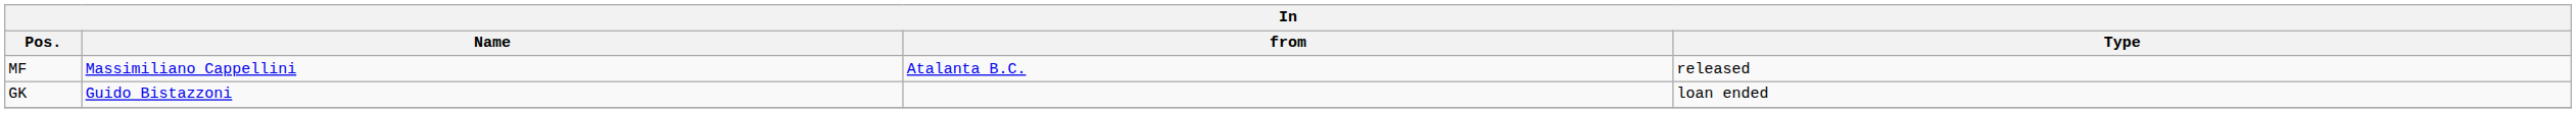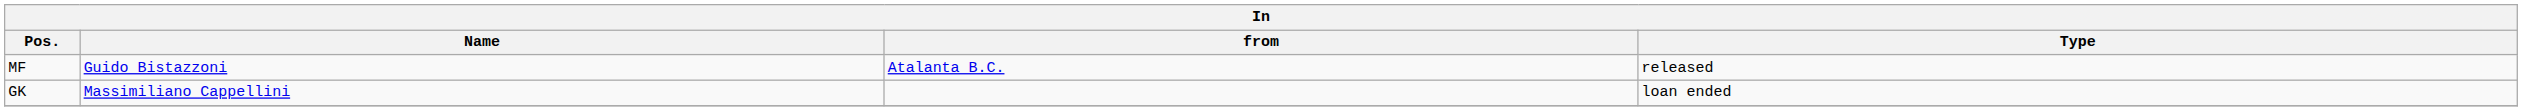MF | Name: Massimiliano Cappellini -> Guido Bistazzoni
GK | Name: Guido Bistazzoni -> Massimiliano Cappellini
